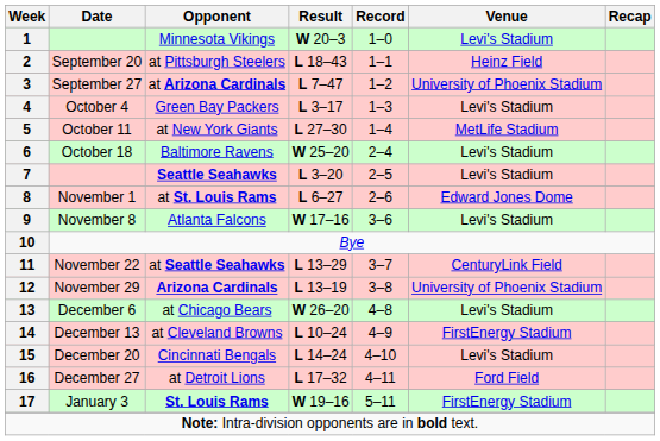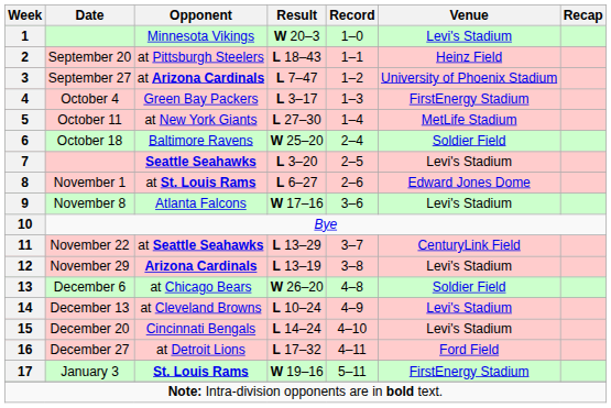4 | Venue: Levi's Stadium -> FirstEnergy Stadium
6 | Venue: Levi's Stadium -> Soldier Field
12 | Venue: University of Phoenix Stadium -> Levi's Stadium
13 | Venue: Levi's Stadium -> Soldier Field
14 | Venue: FirstEnergy Stadium -> Levi's Stadium
